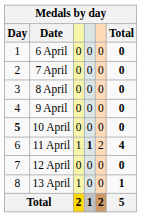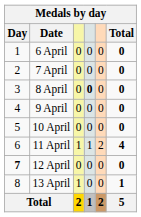8 April | column 4: normal -> bold
10 April | Day: bold -> normal
11 April | column 4: bold -> normal
12 April | Day: normal -> bold
